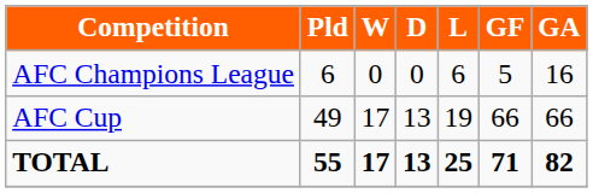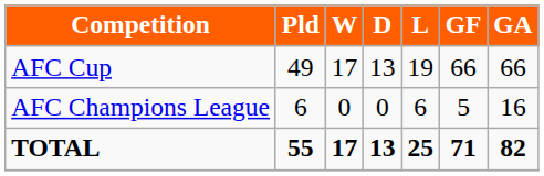rows swapped: AFC Champions League <-> AFC Cup
